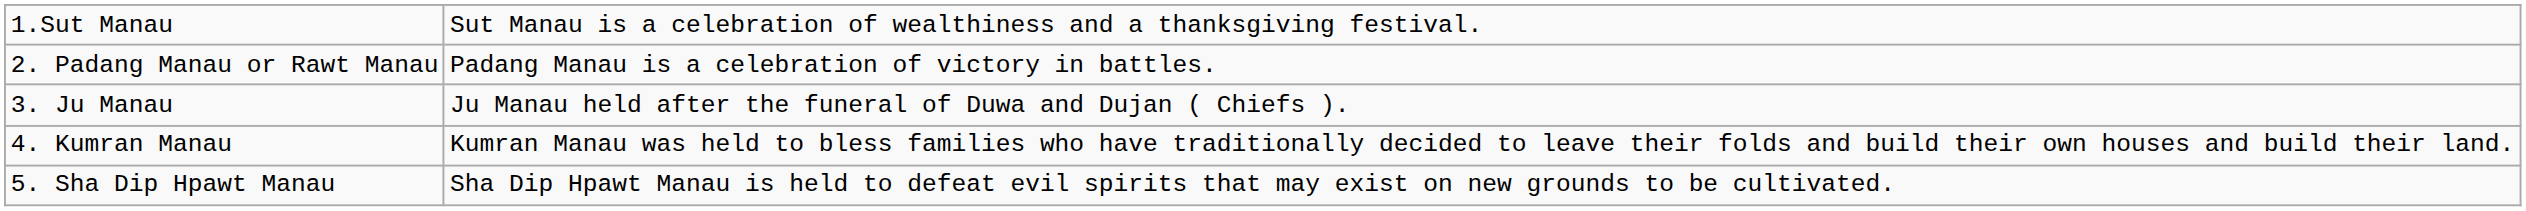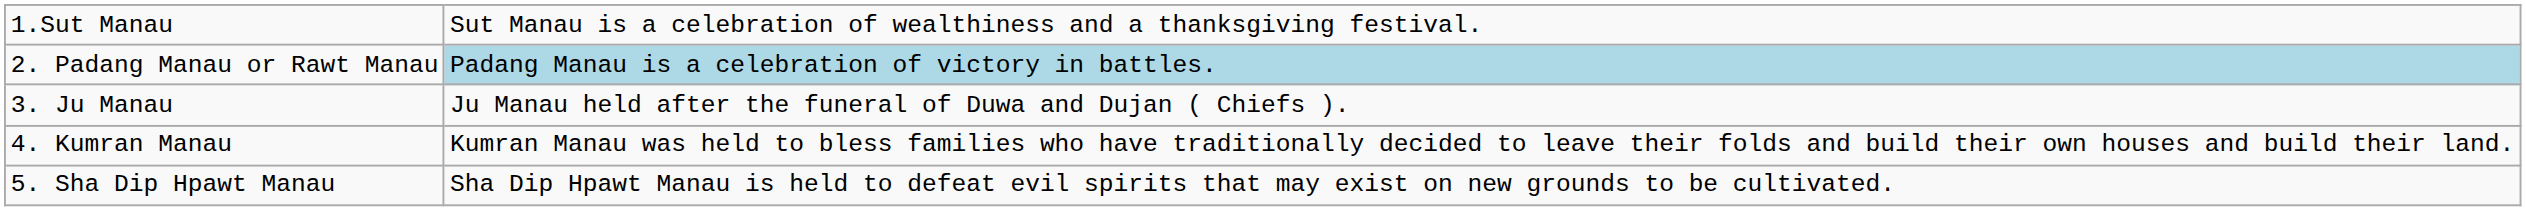2. Padang Manau or Rawt Manau | column 2: no background -> lightblue background
